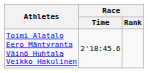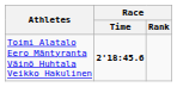Toimi Alatalo Eero Mäntyranta Väinö Huhtala Veikko Hakulinen | Race / Time: normal -> bold
